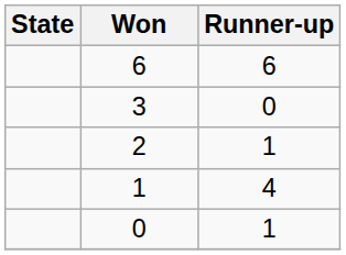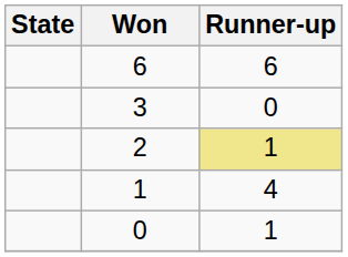2 | Runner-up: no background -> khaki background
